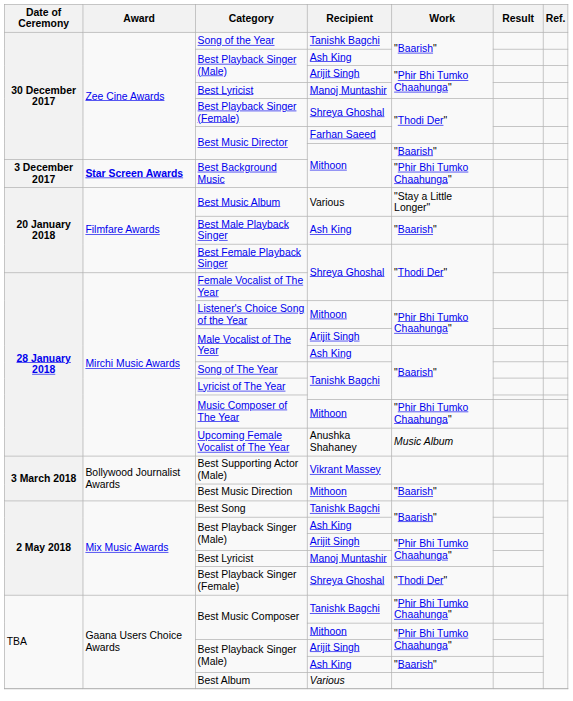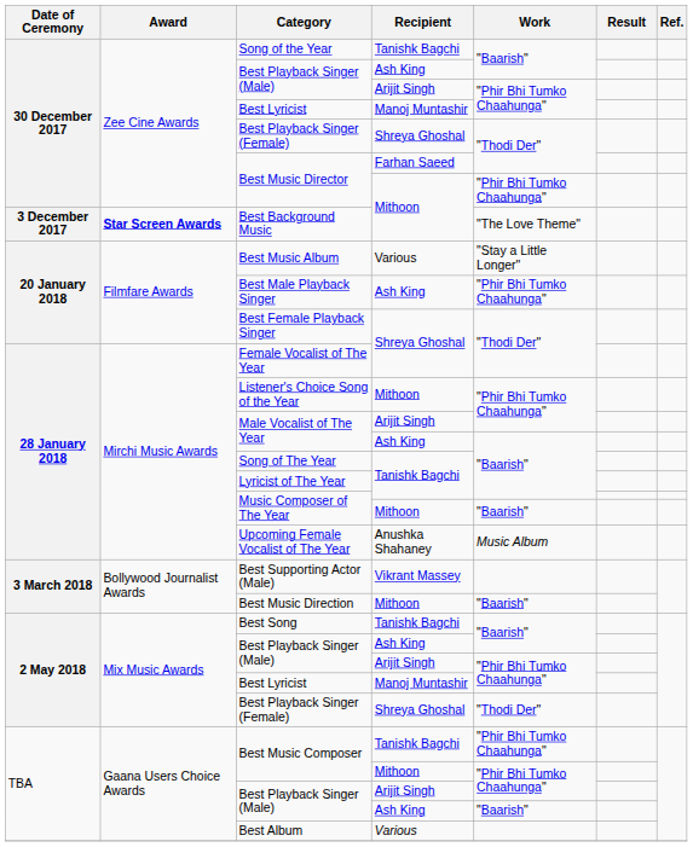Best Music Director / Mithoon | Work: "Baarish" -> "Phir Bhi Tumko Chaahunga"
Best Background Music | Work: "Phir Bhi Tumko Chaahunga" -> "The Love Theme"
Best Male Playback Singer | Work: "Baarish" -> "Phir Bhi Tumko Chaahunga"
Music Composer of The Year / Mithoon | Work: "Phir Bhi Tumko Chaahunga" -> "Baarish"
